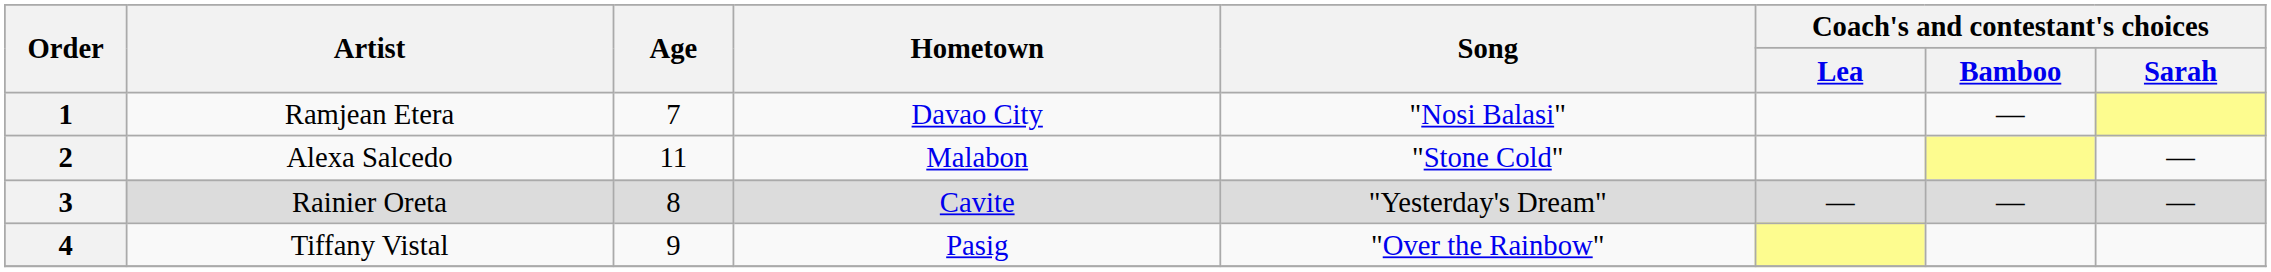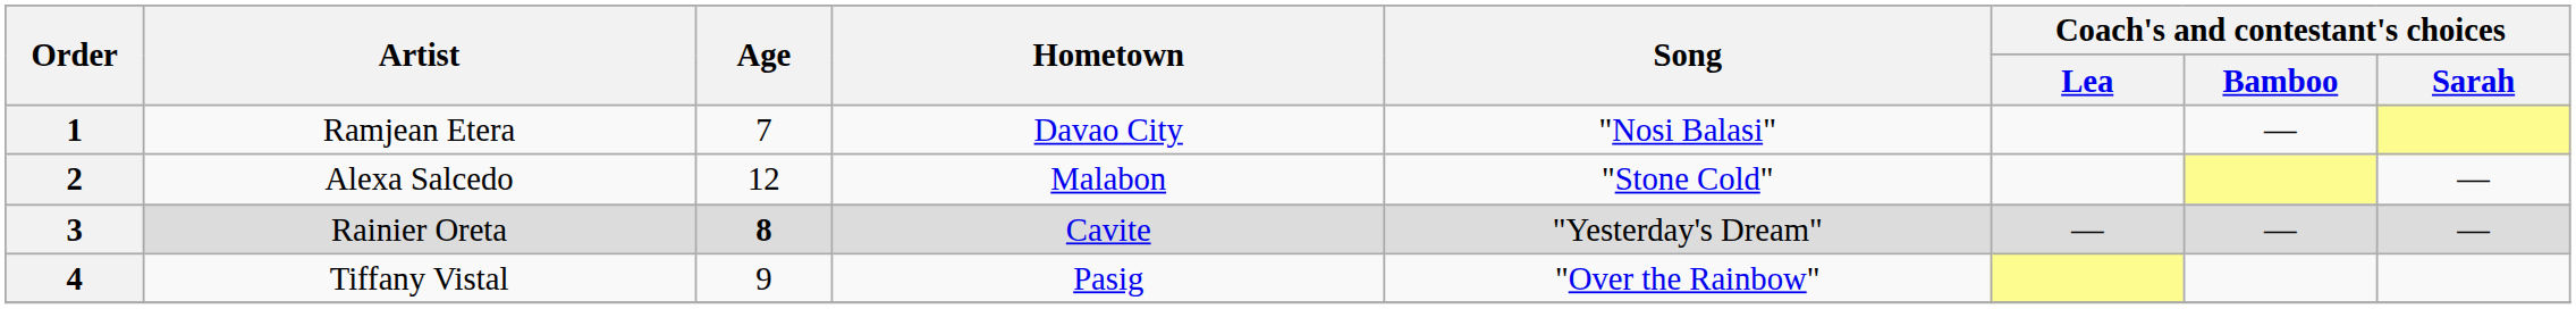2 | Age: 11 -> 12
3 | Age: normal -> bold
